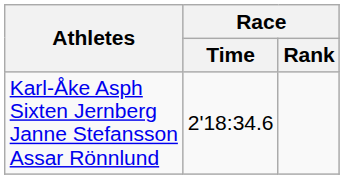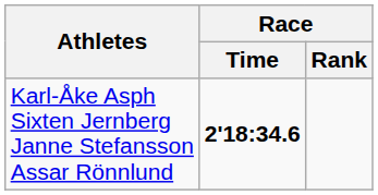row 3 | Race / Time: normal -> bold
